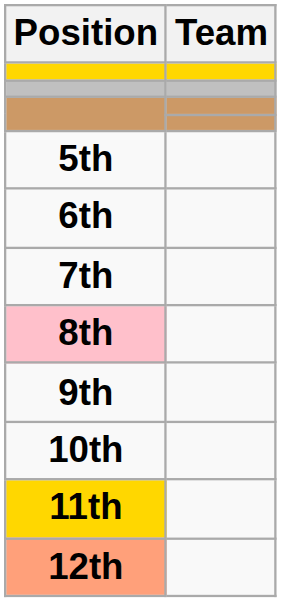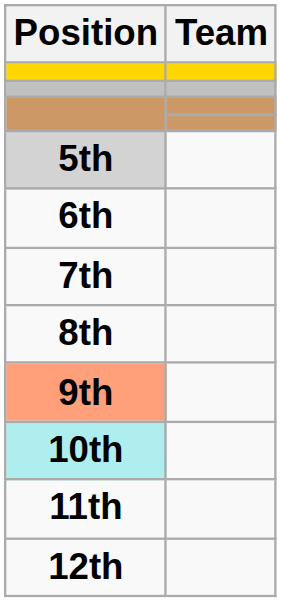row 6 | Position: no background -> lightgrey background
row 9 | Position: pink background -> no background
row 10 | Position: no background -> lightsalmon background
row 11 | Position: no background -> paleturquoise background
row 12 | Position: gold background -> no background
row 13 | Position: lightsalmon background -> no background
